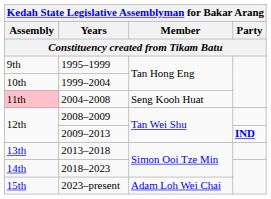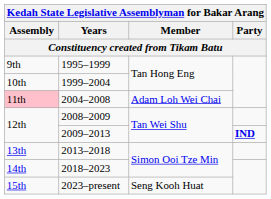2004–2008 | Member: Seng Kooh Huat -> Adam Loh Wei Chai
2023–present | Member: Adam Loh Wei Chai -> Seng Kooh Huat
